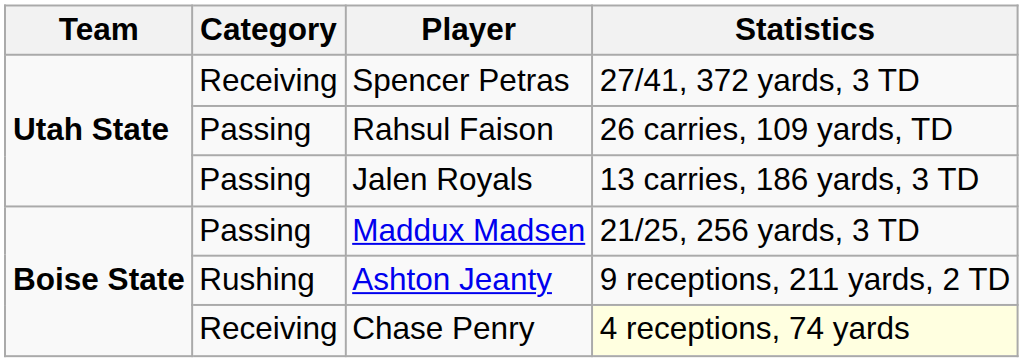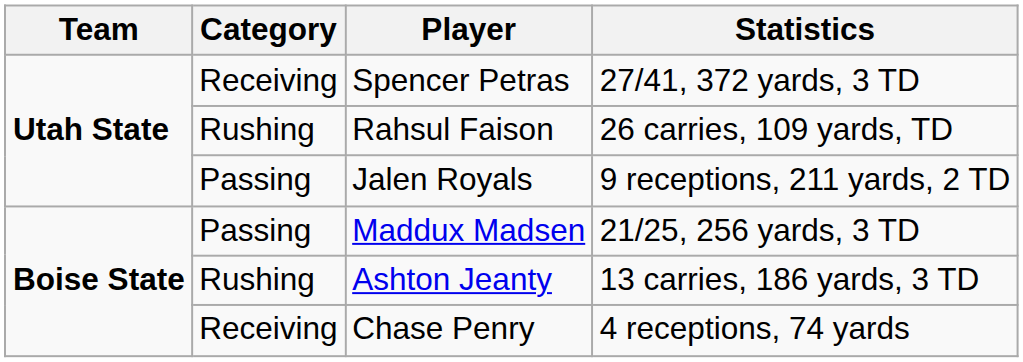Rahsul Faison | Category: Passing -> Rushing
Jalen Royals | Statistics: 13 carries, 186 yards, 3 TD -> 9 receptions, 211 yards, 2 TD
Ashton Jeanty | Statistics: 9 receptions, 211 yards, 2 TD -> 13 carries, 186 yards, 3 TD
Chase Penry | Statistics: lightyellow background -> no background
